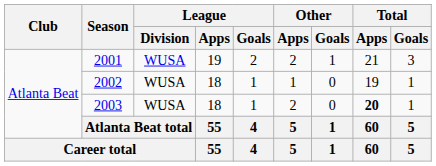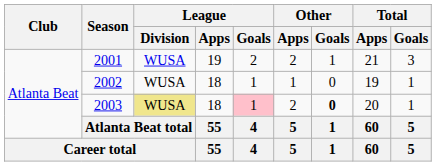2003 | League / Division: no background -> khaki background
2003 | League / Goals: no background -> pink background
2003 | Other / Goals: normal -> bold
2003 | Total / Apps: bold -> normal
